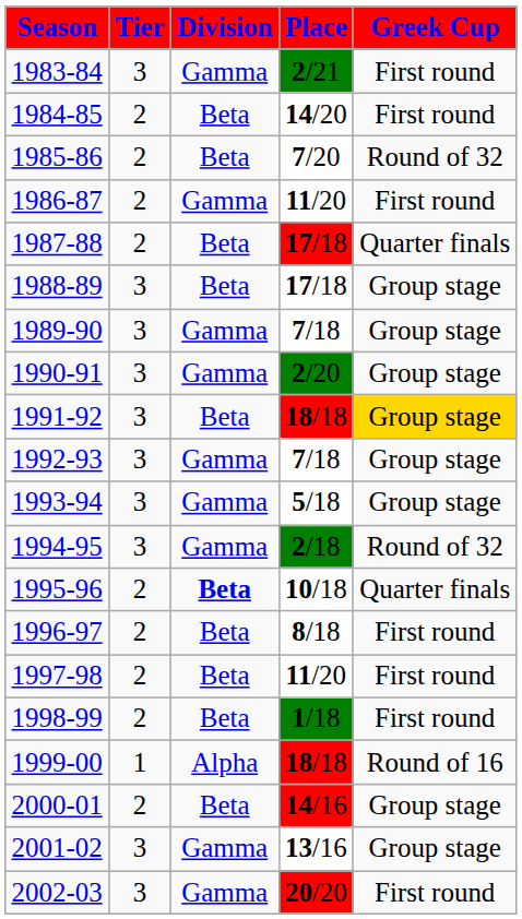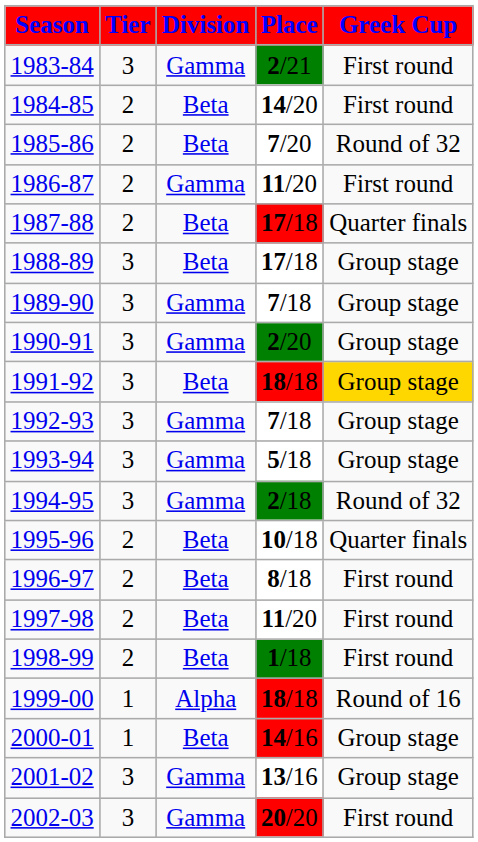1995-96 | Division: bold -> normal
2000-01 | Tier: 2 -> 1
